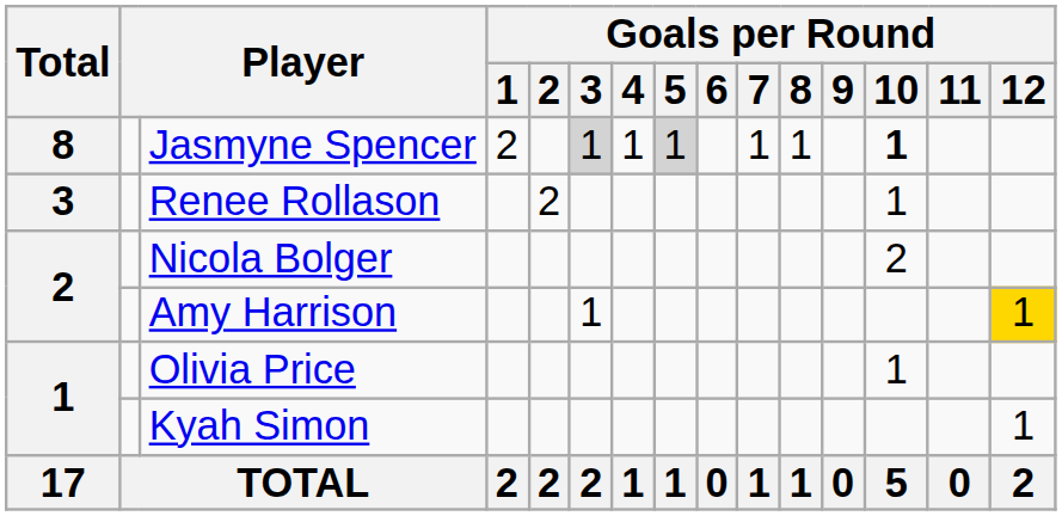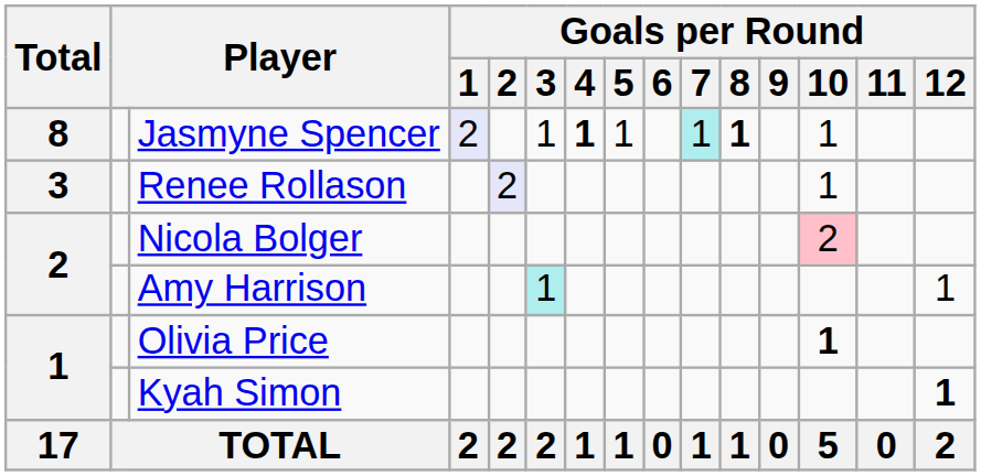Jasmyne Spencer | Goals per Round / 1: no background -> lavender background
Jasmyne Spencer | Goals per Round / 3: lightgrey background -> no background
Jasmyne Spencer | Goals per Round / 4: normal -> bold
Jasmyne Spencer | Goals per Round / 5: lightgrey background -> no background
Jasmyne Spencer | Goals per Round / 7: no background -> paleturquoise background
Jasmyne Spencer | Goals per Round / 8: normal -> bold
Jasmyne Spencer | Goals per Round / 10: bold -> normal
Renee Rollason | Goals per Round / 2: no background -> lavender background
Nicola Bolger | Goals per Round / 10: no background -> pink background
Amy Harrison | Goals per Round / 3: no background -> paleturquoise background
Amy Harrison | Goals per Round / 12: gold background -> no background
Olivia Price | Goals per Round / 10: normal -> bold
Kyah Simon | Goals per Round / 12: normal -> bold
